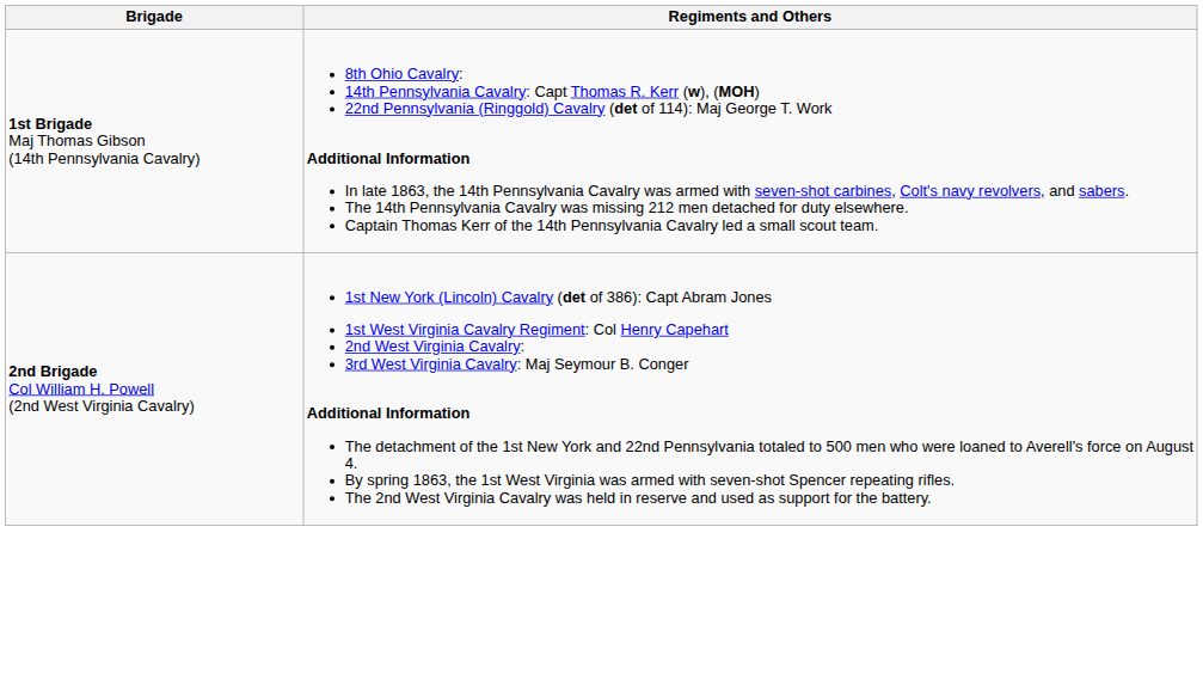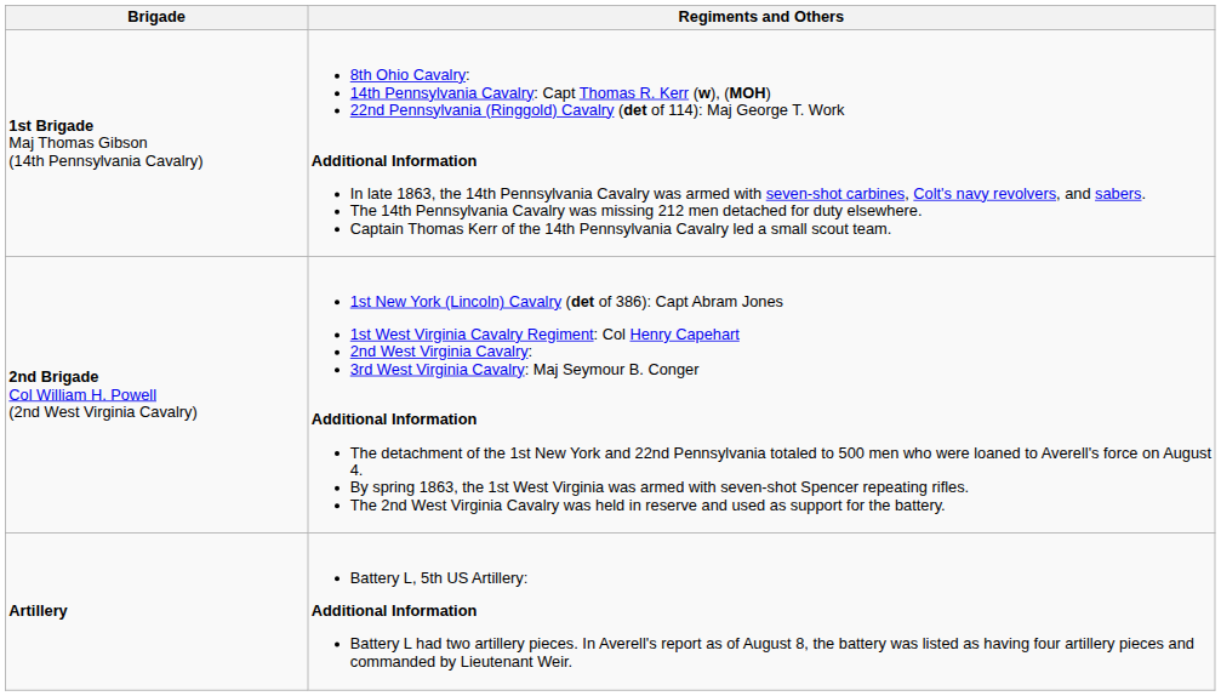+ row: Artillery | Battery L, 5th US Artillery: Additional Information Battery L had two artillery pieces. In Averell's report as of August 8, the battery was listed as having four artillery pieces and commanded by Lieutenant Weir.
